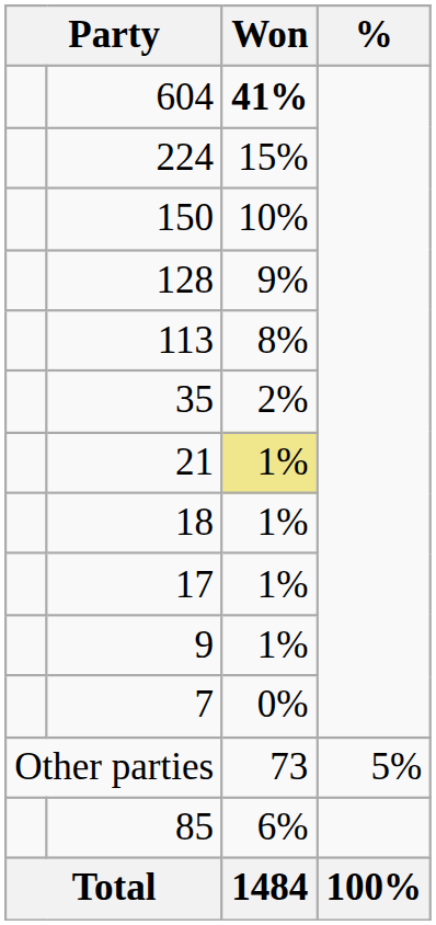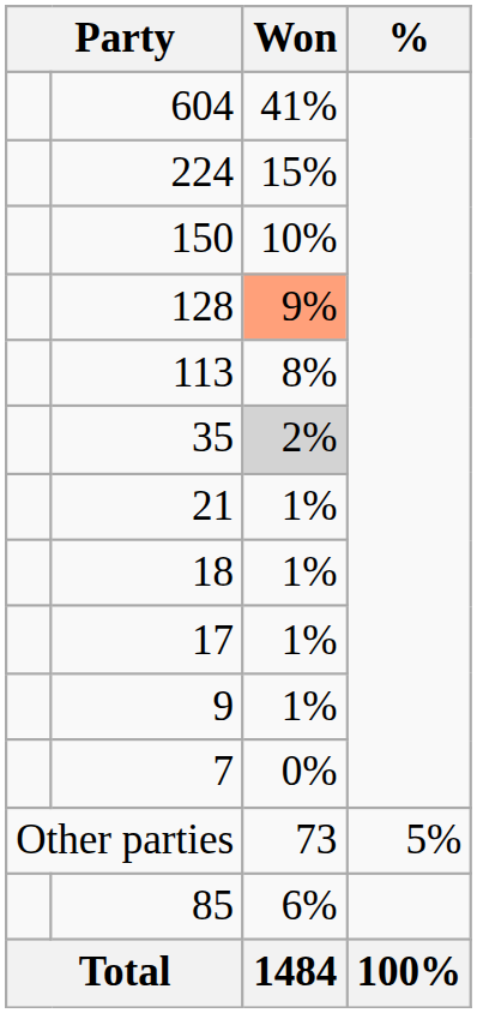604 | Won: bold -> normal
128 | Won: no background -> lightsalmon background
35 | Won: no background -> lightgrey background
21 | Won: khaki background -> no background
